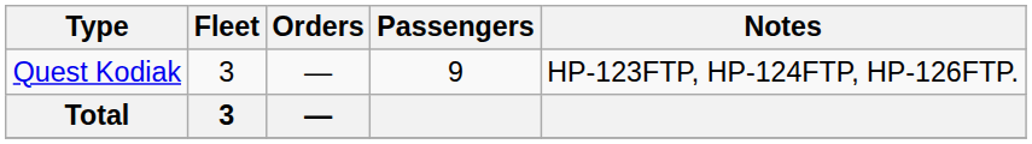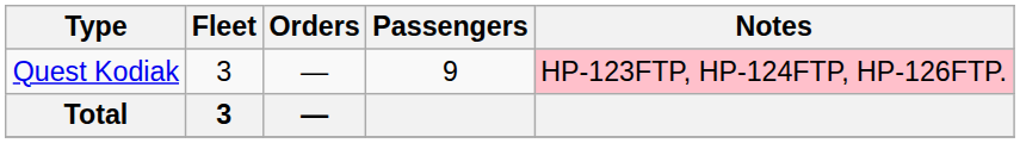Quest Kodiak | Notes: no background -> pink background
